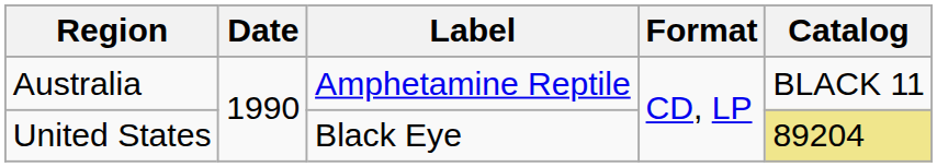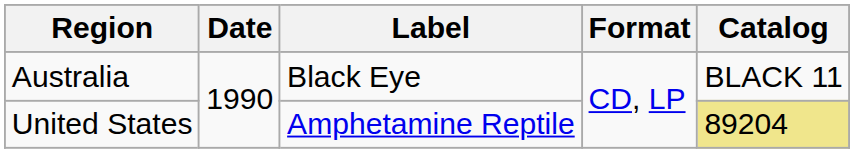Australia | Label: Amphetamine Reptile -> Black Eye
United States | Label: Black Eye -> Amphetamine Reptile
